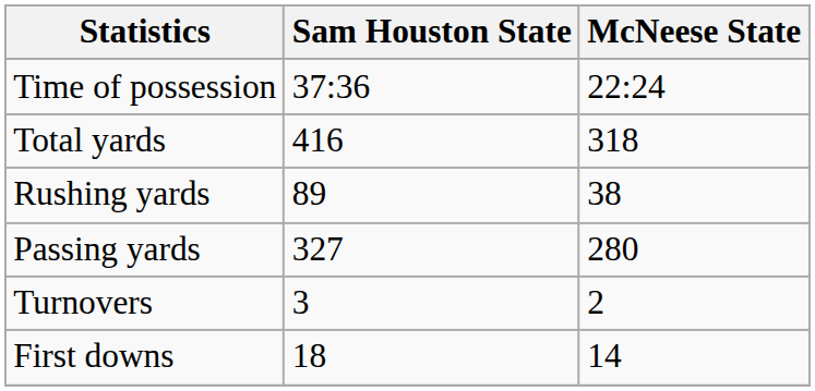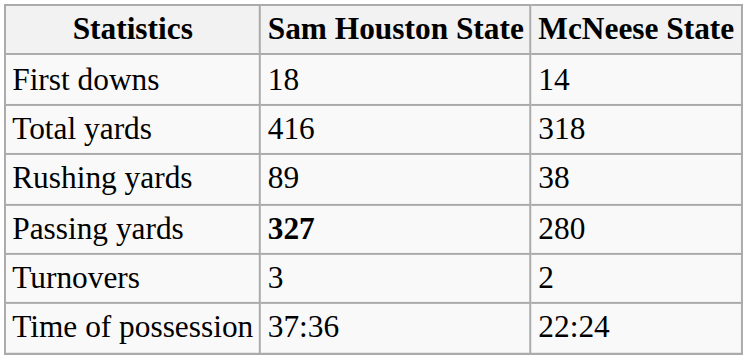rows swapped: First downs <-> Time of possession
Passing yards | Sam Houston State: normal -> bold
